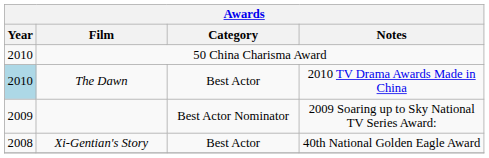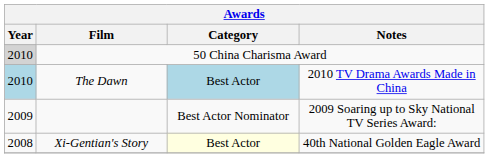50 China Charisma Award | Year: no background -> lightgrey background
The Dawn | Category: no background -> lightblue background
Xi-Gentian's Story | Category: no background -> lightyellow background
